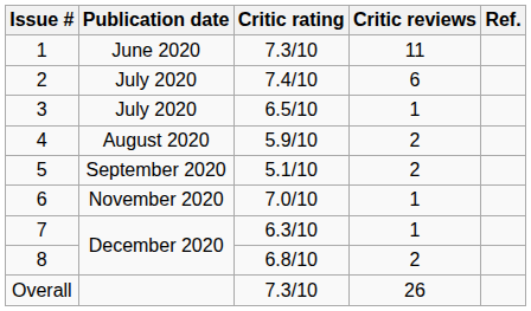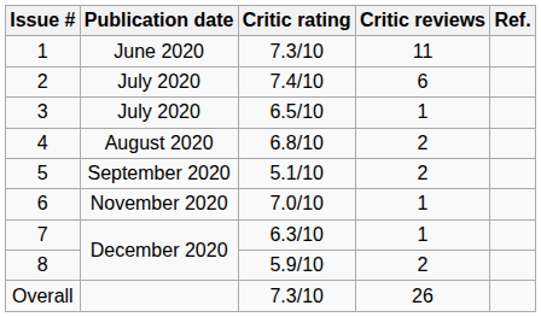4 | Critic rating: 5.9/10 -> 6.8/10
8 | Critic rating: 6.8/10 -> 5.9/10
